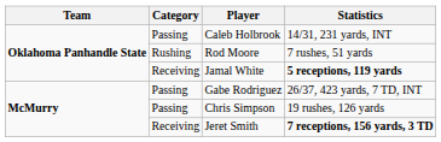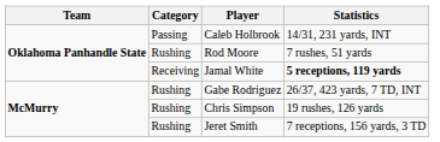Gabe Rodriguez | Category: Passing -> Rushing
Chris Simpson | Category: Passing -> Rushing
Jeret Smith | Category: Receiving -> Rushing
Jeret Smith | Statistics: bold -> normal
